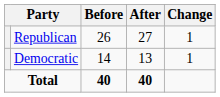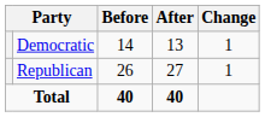rows swapped: Republican <-> Democratic
